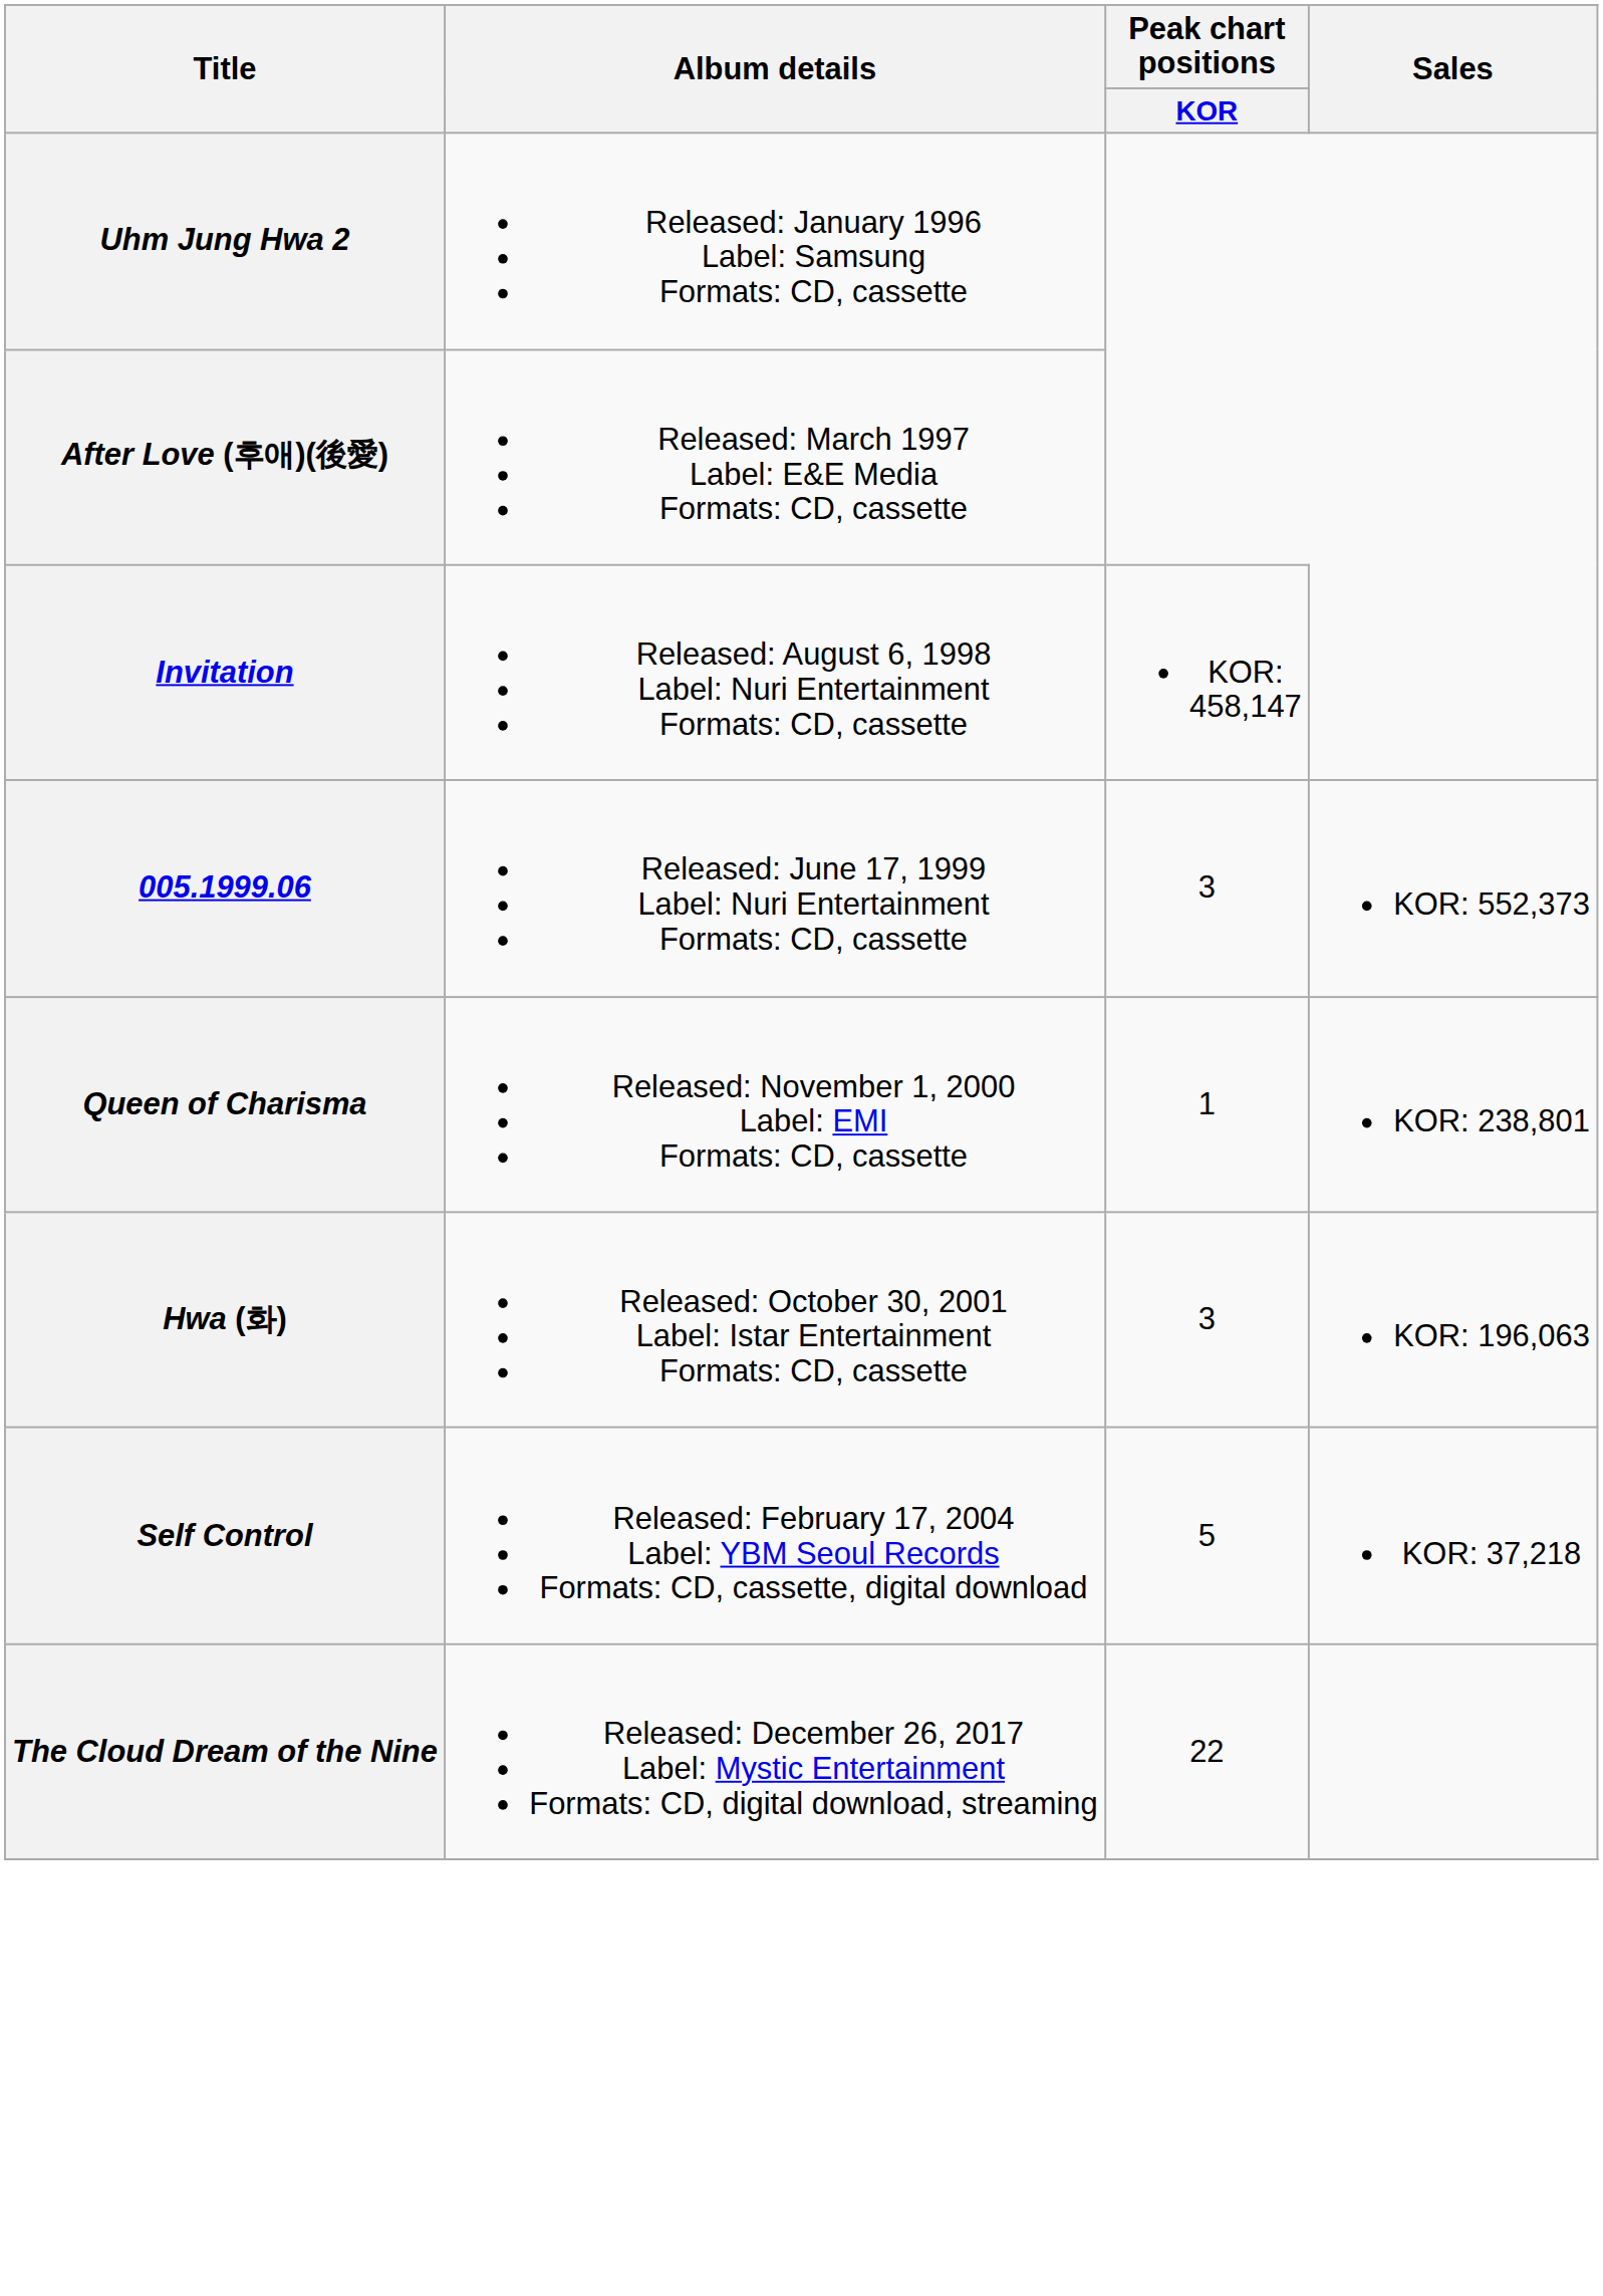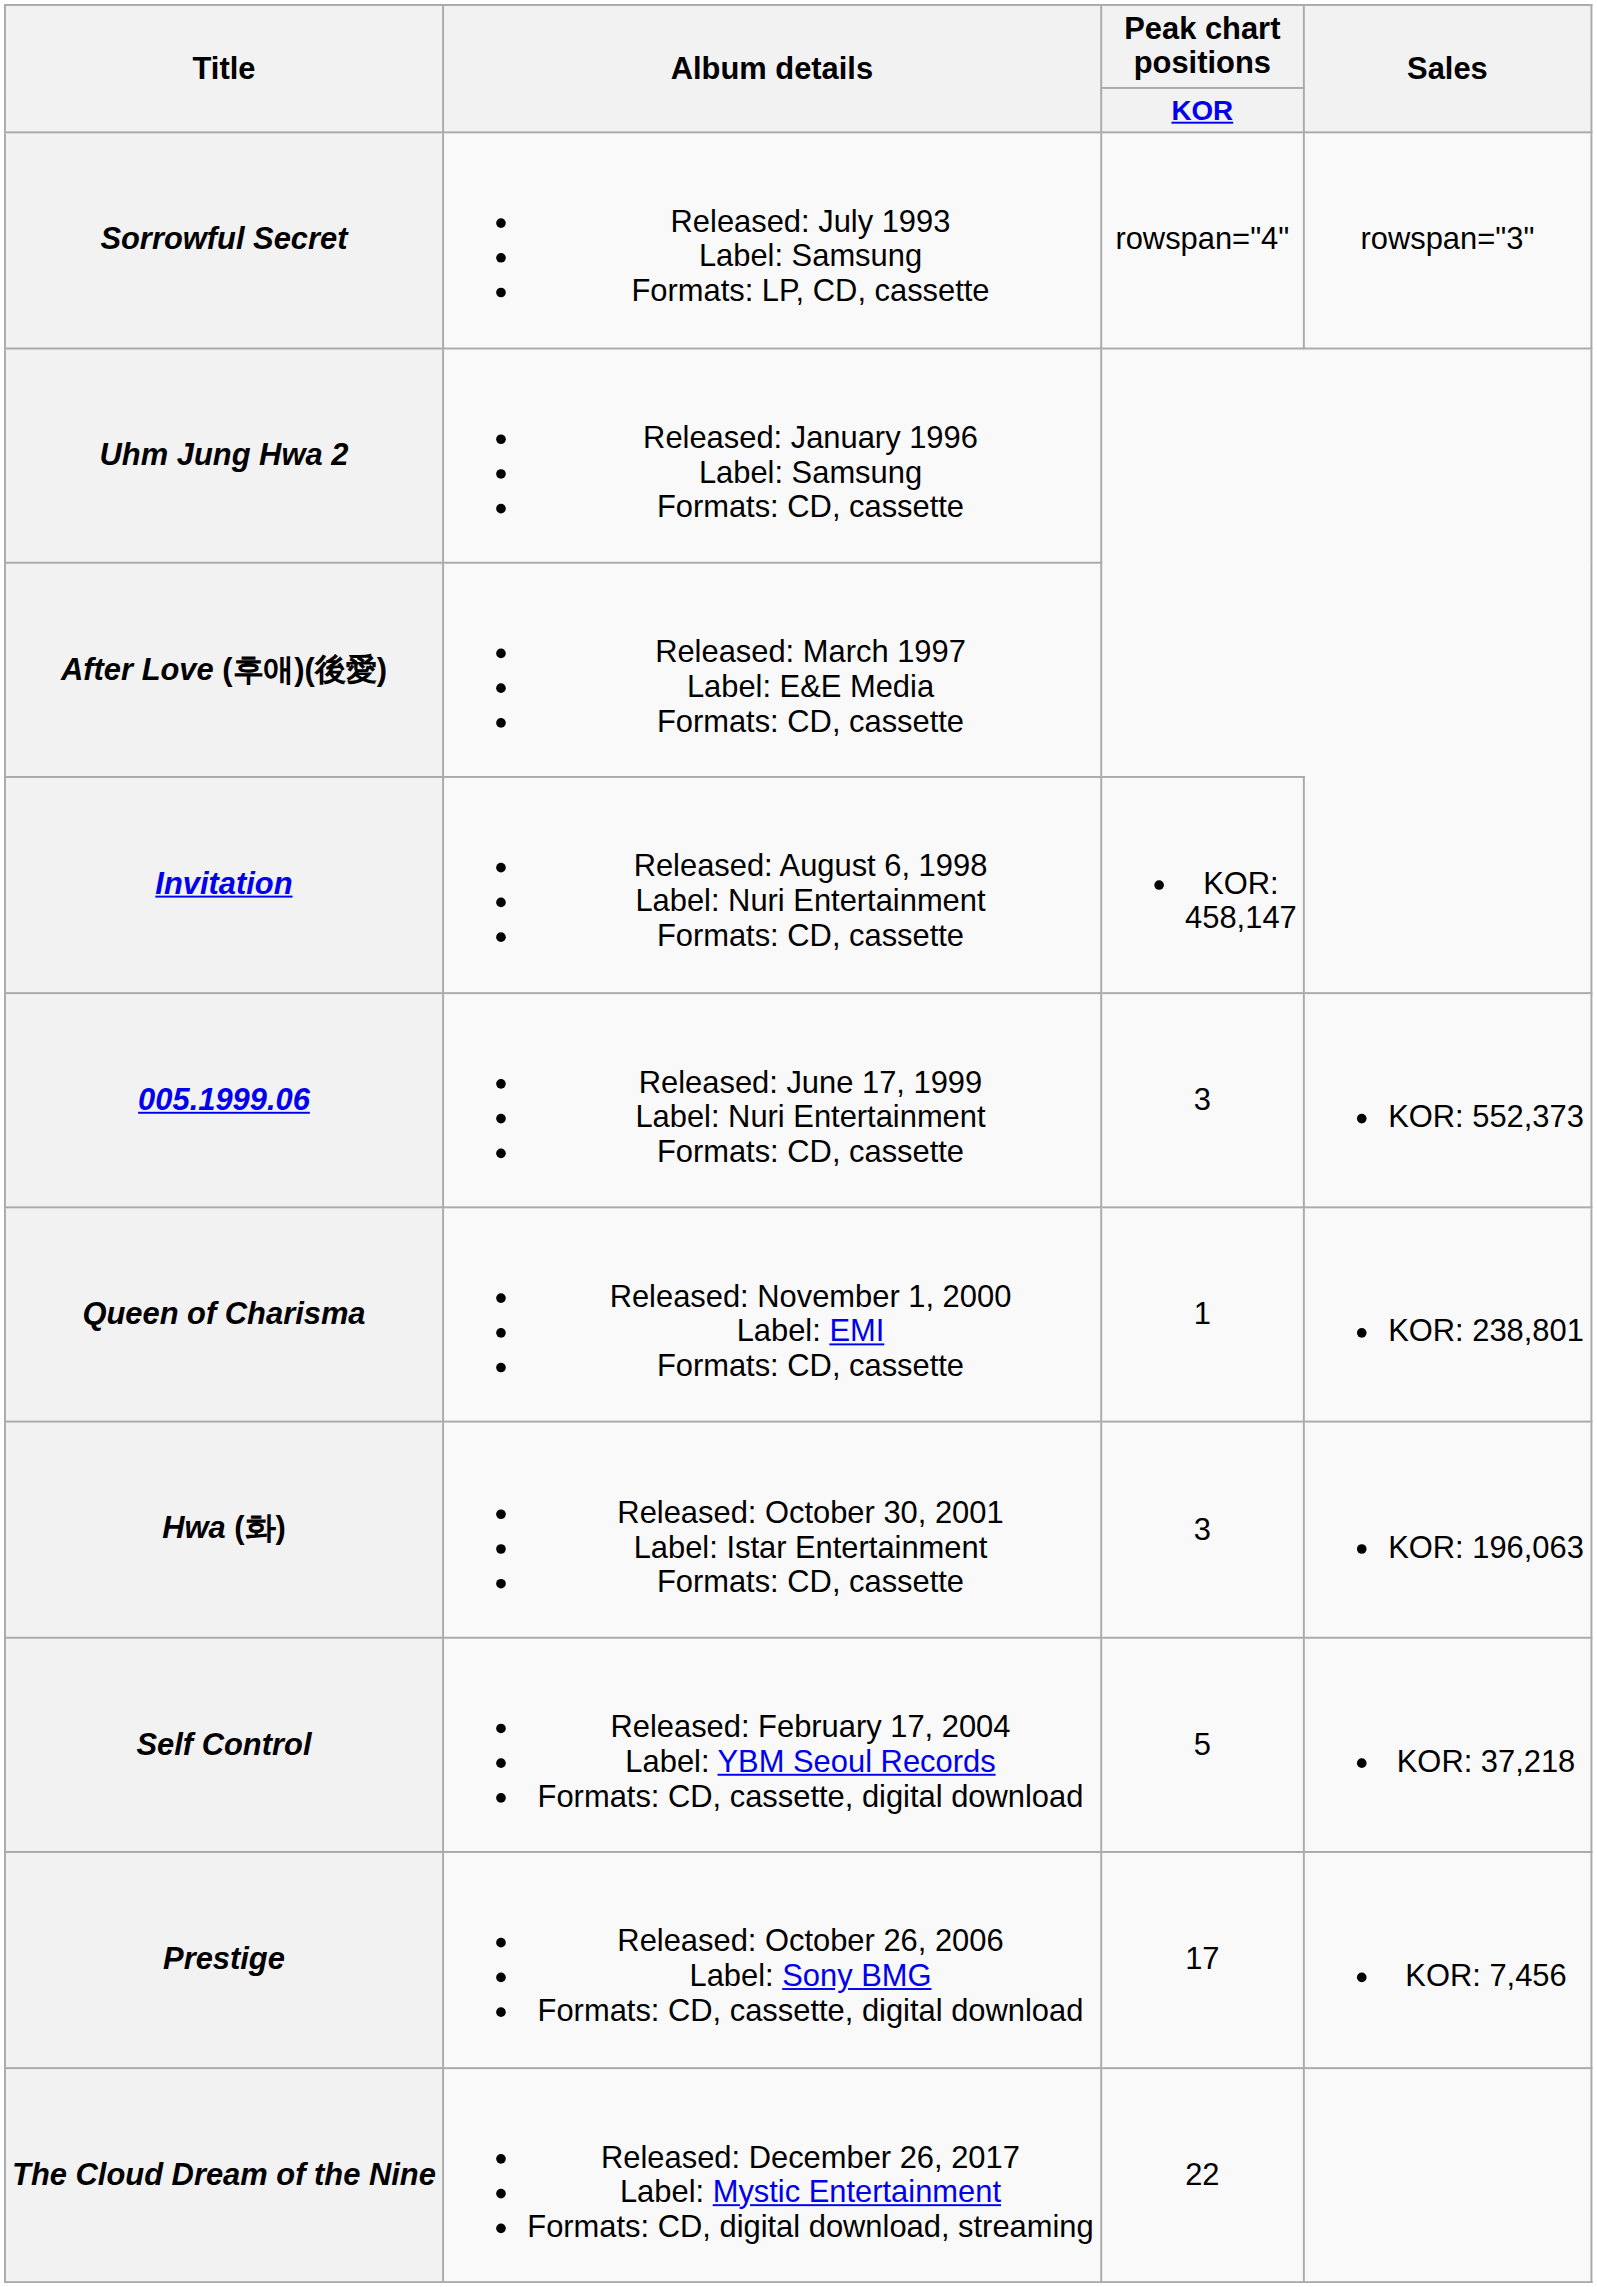+ row: Sorrowful Secret | Released: July 1993 Label: Samsung Formats: LP, CD, cassette | rowspan="4" | rowspan="3"
+ row: Prestige | Released: October 26, 2006 Label: Sony BMG Formats: CD, cassette, digital download | 17 | KOR: 7,456
